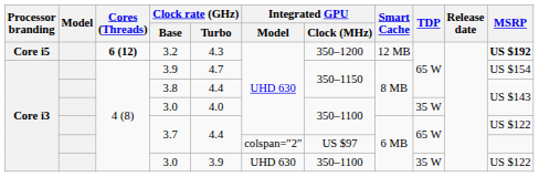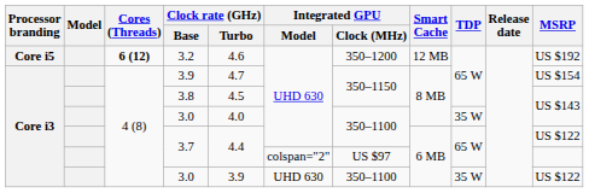3.2 | Clock rate (GHz) / Turbo: 4.3 -> 4.6
3.2 | MSRP: bold -> normal
3.8 | Clock rate (GHz) / Turbo: 4.4 -> 4.5
